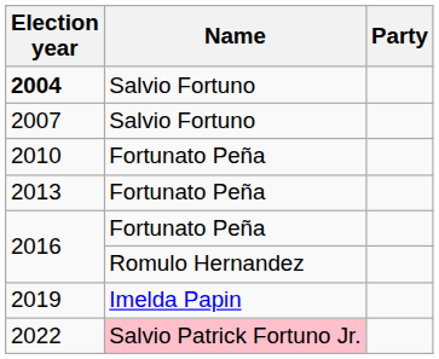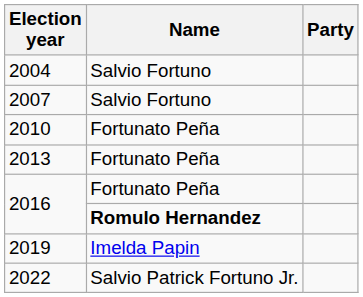2004 | Election year: bold -> normal
2016 / Romulo Hernandez | Name: normal -> bold
2022 | Name: pink background -> no background
